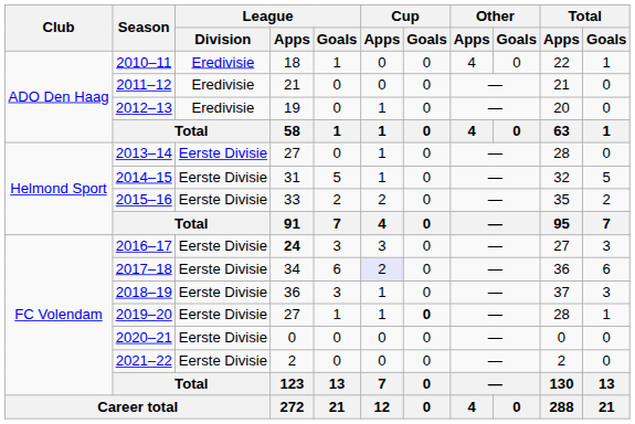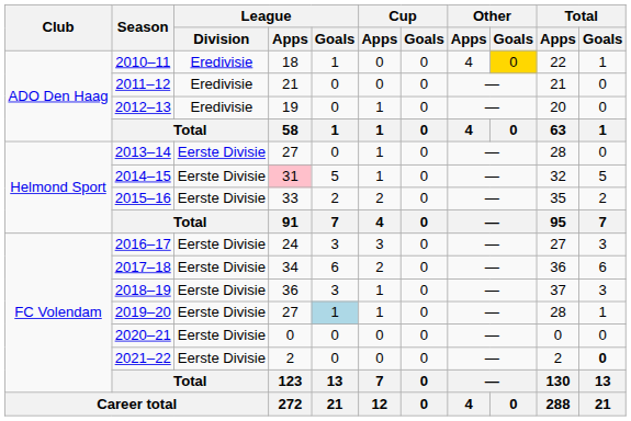2010–11 | Other / Goals: no background -> gold background
2014–15 | League / Apps: no background -> pink background
2016–17 | League / Apps: bold -> normal
2017–18 | Cup / Apps: lavender background -> no background
2019–20 | League / Goals: no background -> lightblue background
2019–20 | Cup / Goals: bold -> normal
2021–22 | Total / Goals: normal -> bold
